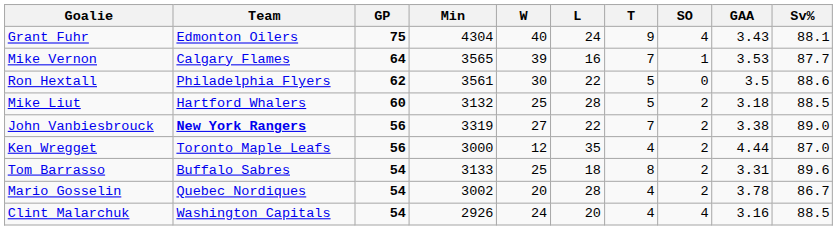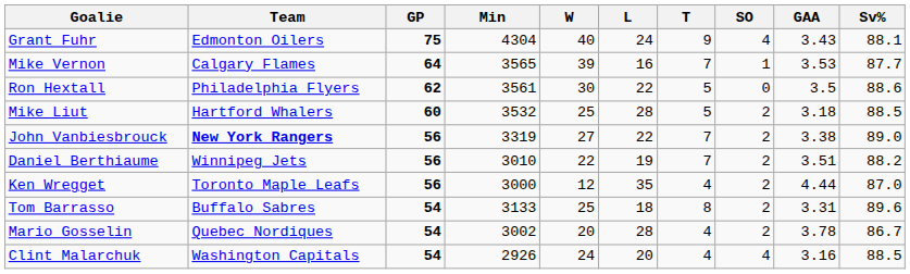Mike Liut | Min: 3132 -> 3532
+ row: Daniel Berthiaume | Winnipeg Jets | 56 | 3010 | 22 | 19 | 7 | 2 | 3.51 | 88.2
